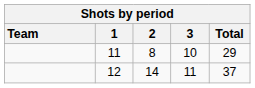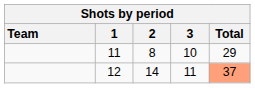12 | Total: no background -> lightsalmon background
